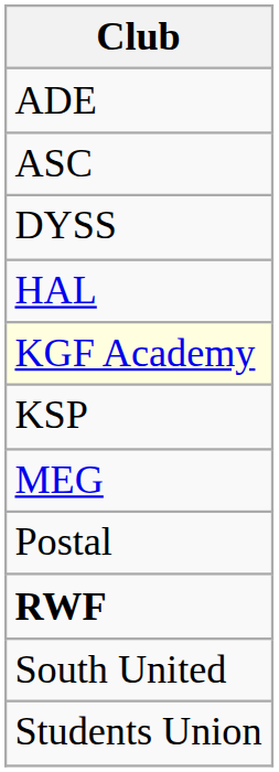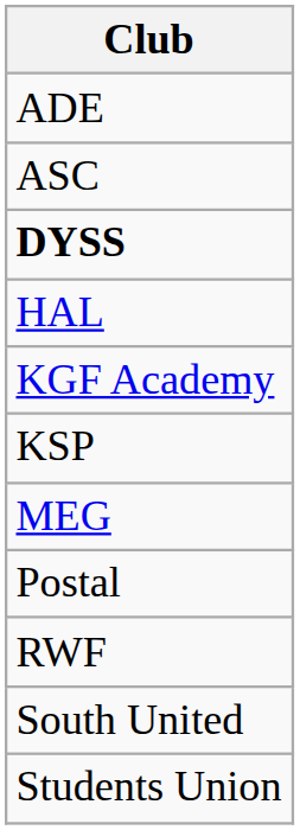row 4 | column 1: normal -> bold
row 6 | column 1: lightyellow background -> no background
row 10 | column 1: bold -> normal
